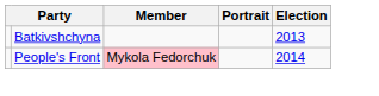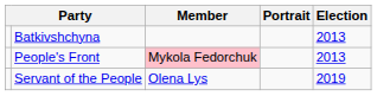People's Front | Election: 2014 -> 2013
+ row: Servant of the People | Olena Lys | 2019
